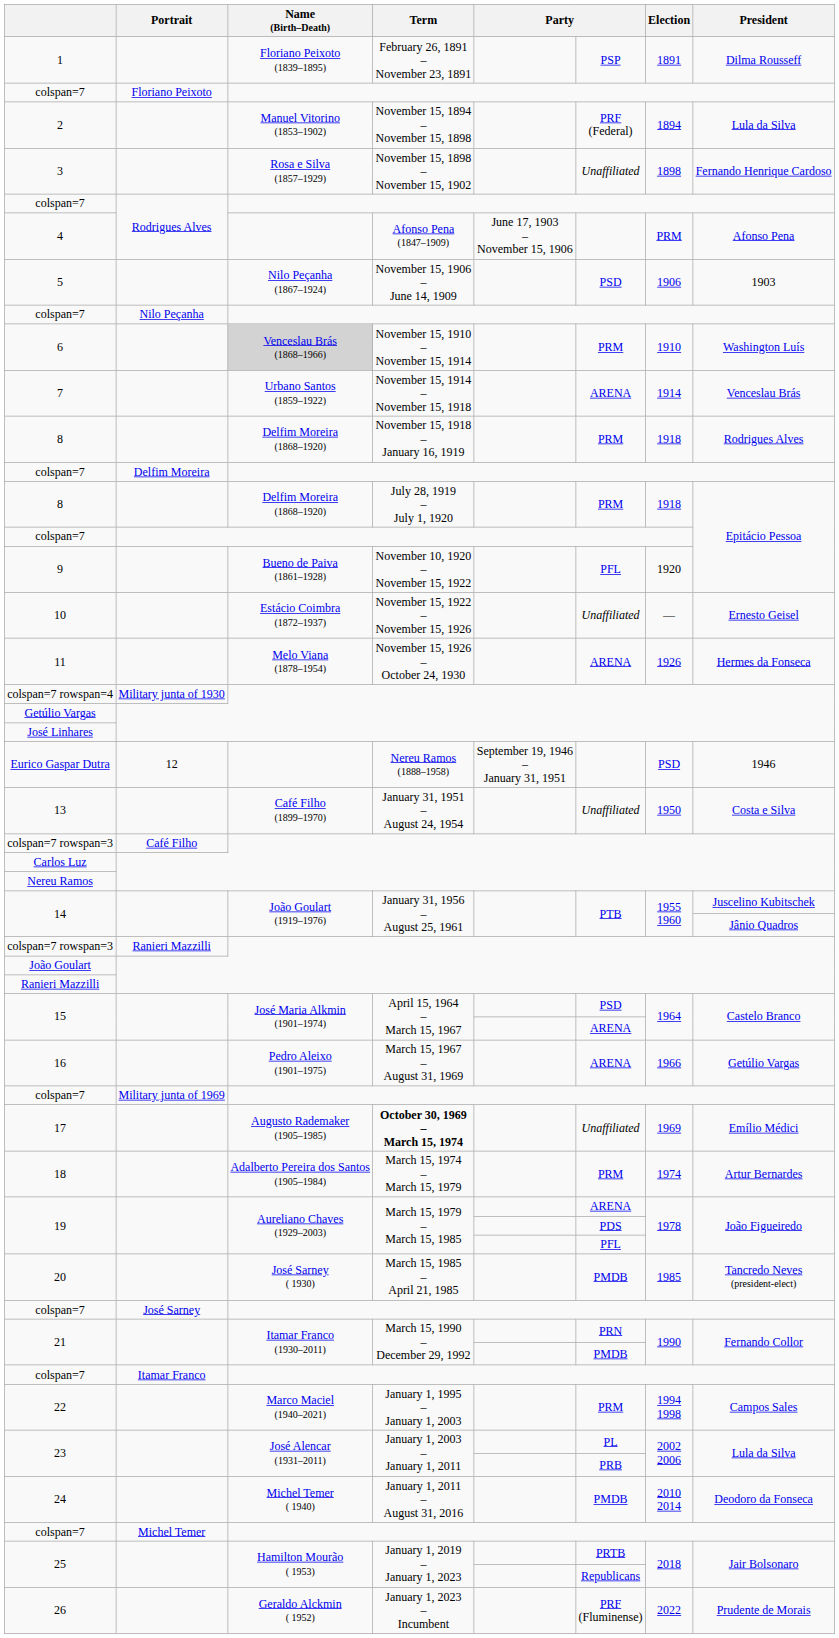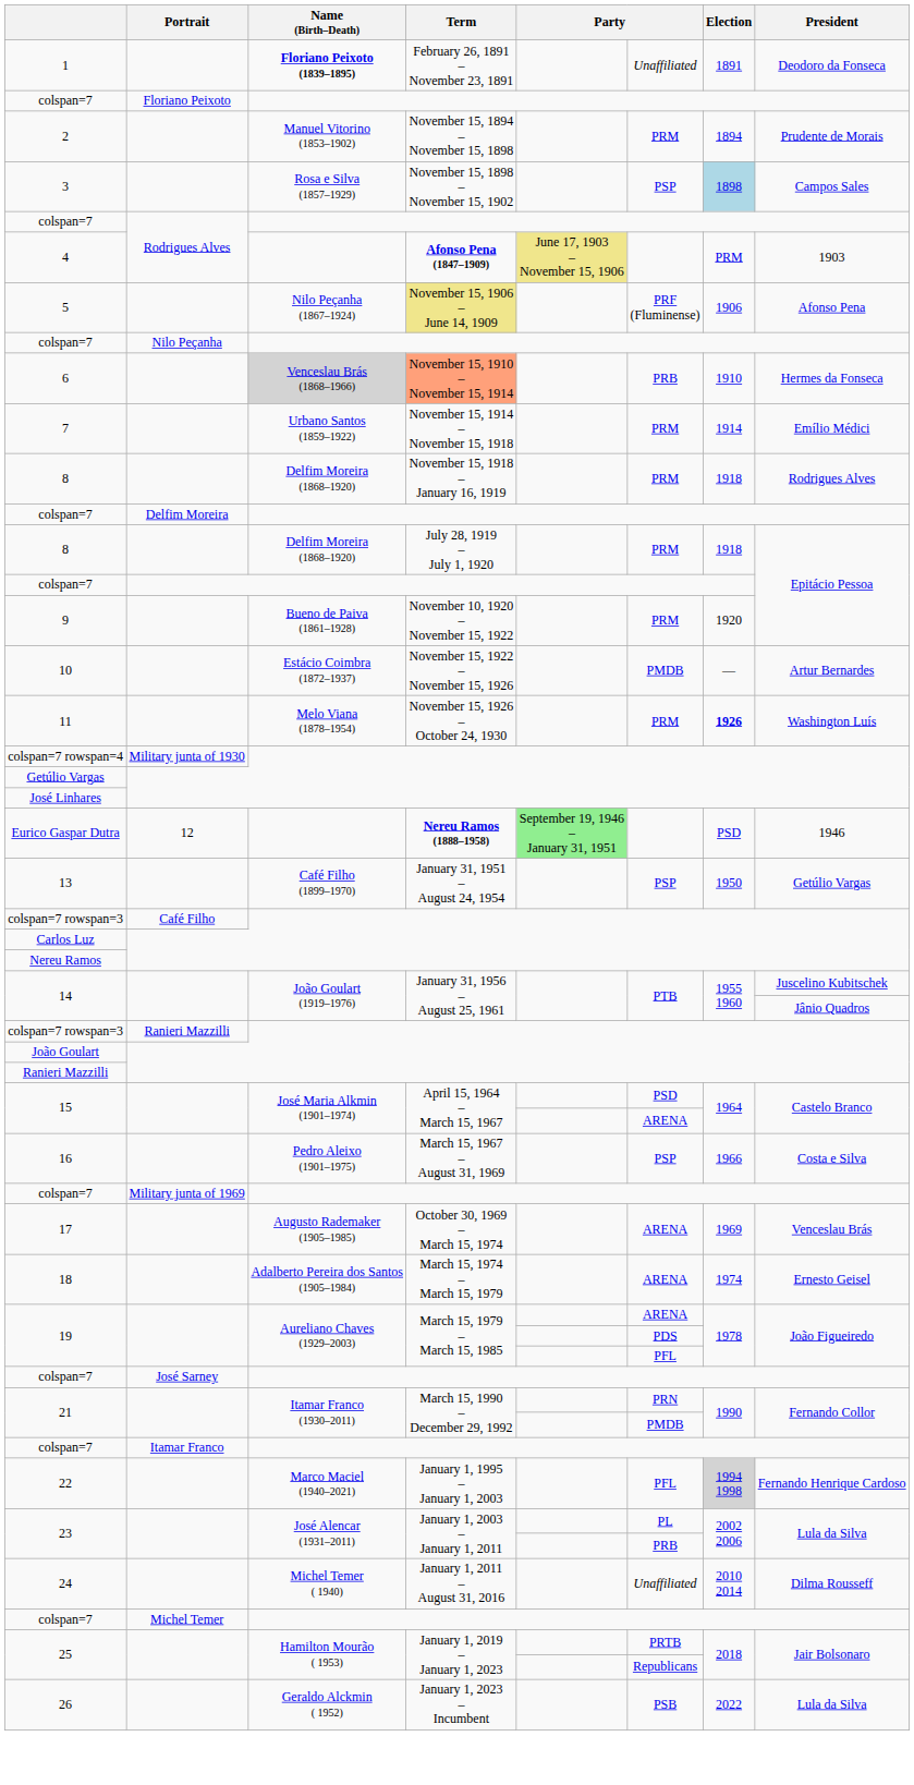1 | Name (Birth–Death): normal -> bold
1 | column 6: PSP -> Unaffiliated
1 | President: Dilma Rousseff -> Deodoro da Fonseca
2 | column 6: PRF (Federal) -> PRM
2 | President: Lula da Silva -> Prudente de Morais
3 | column 6: Unaffiliated -> PSP
3 | Election: no background -> lightblue background
3 | President: Fernando Henrique Cardoso -> Campos Sales
4 | Term: normal -> bold
4 | column 5: no background -> khaki background
4 | President: Afonso Pena -> 1903
5 | Term: no background -> khaki background
5 | column 6: PSD -> PRF (Fluminense)
5 | President: 1903 -> Afonso Pena
6 | Term: no background -> lightsalmon background
6 | column 6: PRM -> PRB
6 | President: Washington Luís -> Hermes da Fonseca
7 | column 6: ARENA -> PRM
7 | President: Venceslau Brás -> Emílio Médici
9 | column 6: PFL -> PRM
10 | column 6: Unaffiliated -> PMDB
10 | President: Ernesto Geisel -> Artur Bernardes
11 | column 6: ARENA -> PRM
11 | Election: normal -> bold
11 | President: Hermes da Fonseca -> Washington Luís
Eurico Gaspar Dutra / 12 | Term: normal -> bold
Eurico Gaspar Dutra / 12 | column 5: no background -> lightgreen background
13 | column 6: Unaffiliated -> PSP
13 | President: Costa e Silva -> Getúlio Vargas
16 | column 6: ARENA -> PSP
16 | President: Getúlio Vargas -> Costa e Silva
17 | Term: bold -> normal
17 | column 6: Unaffiliated -> ARENA
17 | President: Emílio Médici -> Venceslau Brás
18 | column 6: PRM -> ARENA
18 | President: Artur Bernardes -> Ernesto Geisel
- row: 20 | José Sarney ( 1930) | March 15, 1985 – April 21, 1985 | PMDB | 1985 | Tancredo Neves (president-elect)
22 | column 6: PRM -> PFL
22 | Election: no background -> lightgrey background
22 | President: Campos Sales -> Fernando Henrique Cardoso
24 | column 6: PMDB -> Unaffiliated
24 | President: Deodoro da Fonseca -> Dilma Rousseff
26 | column 6: PRF (Fluminense) -> PSB
26 | President: Prudente de Morais -> Lula da Silva
